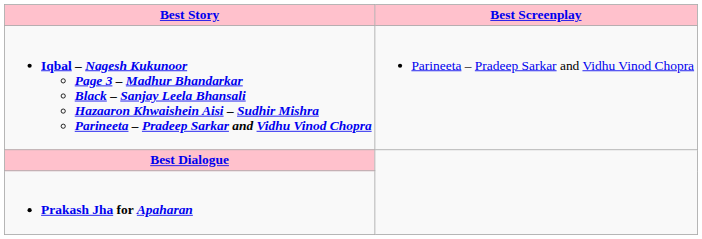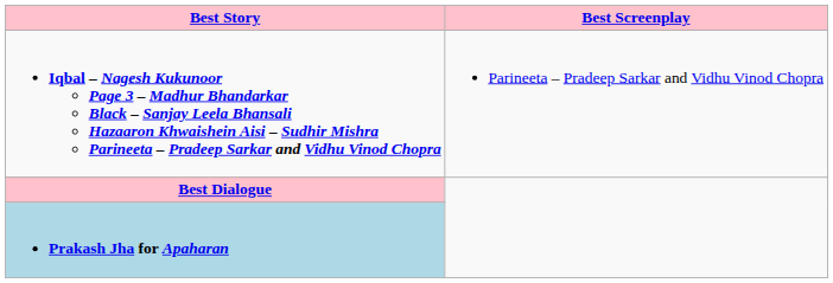Prakash Jha for Apaharan | Best Story: no background -> lightblue background
